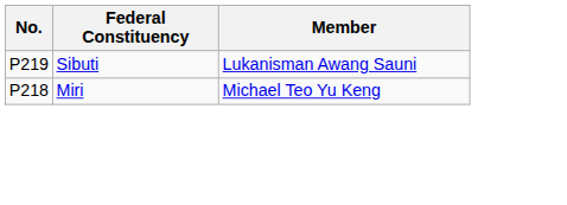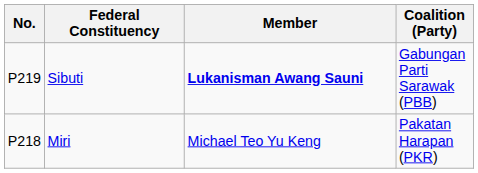+ column: Coalition (Party) | Gabungan Parti Sarawak (PBB) | Pakatan Harapan (PKR)
Sibuti | Member: normal -> bold
